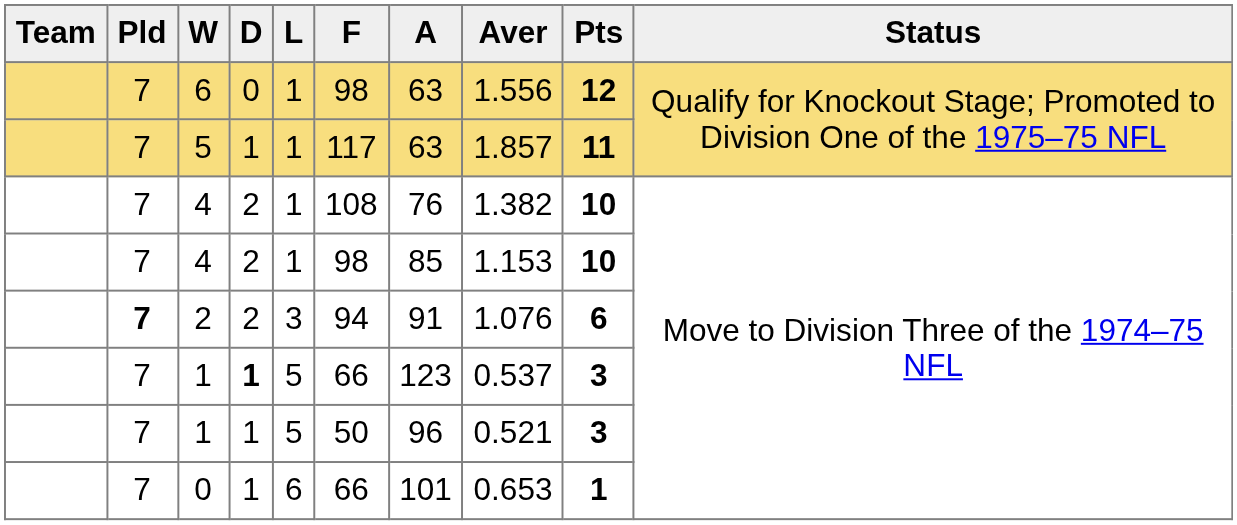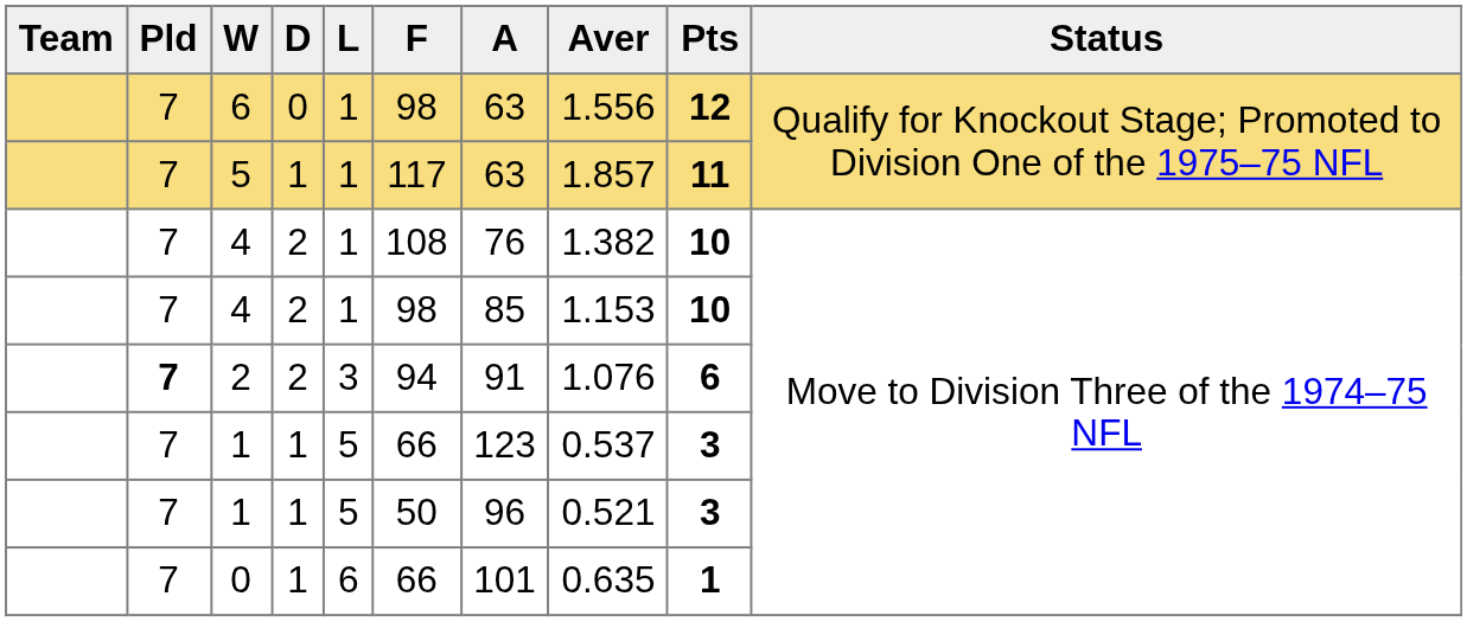row 7 | D: bold -> normal
row 9 | Aver: 0.653 -> 0.635
